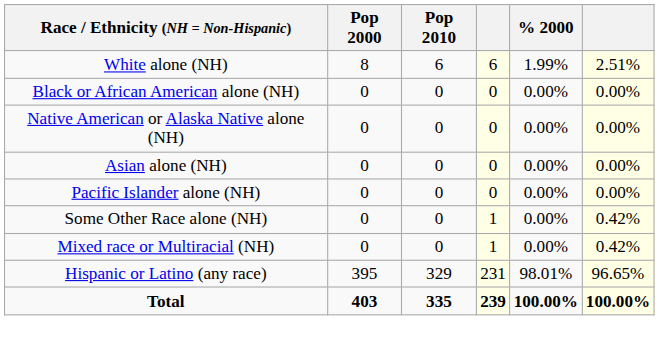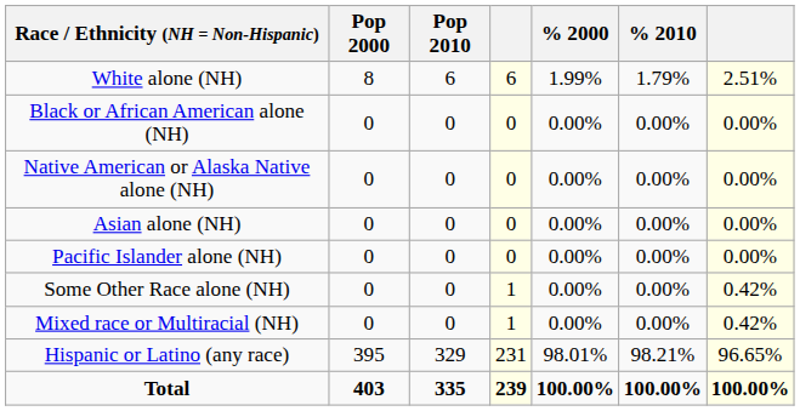+ column: % 2010 | 1.79% | 0.00% | 0.00% | 0.00% | 0.00% | 0.00% | 0.00% | 98.21% | 100.00%
